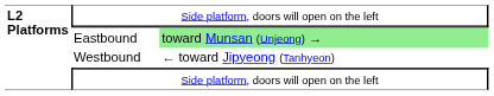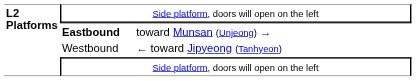Eastbound | column 2: normal -> bold
Eastbound | column 3: lightgreen background -> no background
